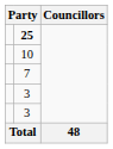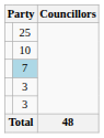25 | column 2: bold -> normal
7 | column 2: no background -> lightblue background
